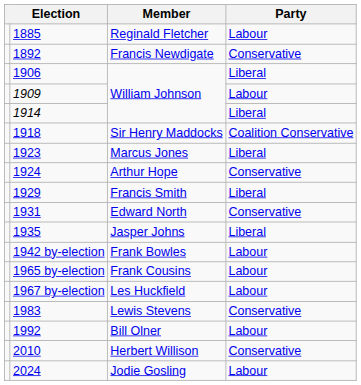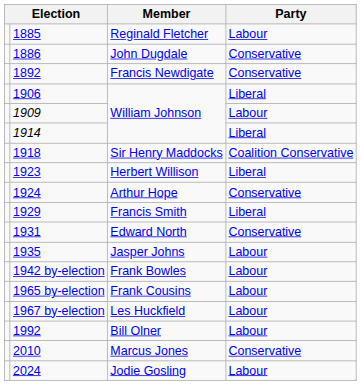+ row: 1886 | John Dugdale | Conservative
1923 | Member: Marcus Jones -> Herbert Willison
1935 | Party: Liberal -> Labour
- row: 1983 | Lewis Stevens | Conservative
2010 | Member: Herbert Willison -> Marcus Jones
